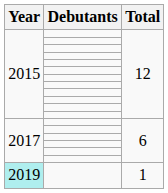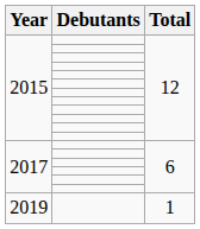2019 | Year: paleturquoise background -> no background
